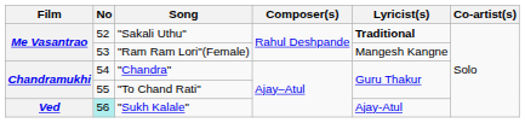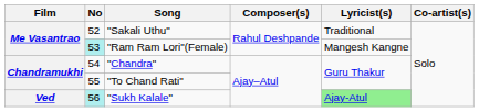"Sakali Uthu" | Lyricist(s): bold -> normal
"Ram Ram Lori"(Female) | No: no background -> paleturquoise background
"Sukh Kalale" | Lyricist(s): no background -> lightgreen background
